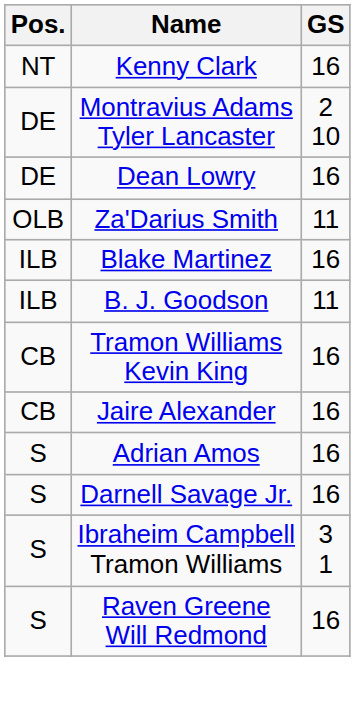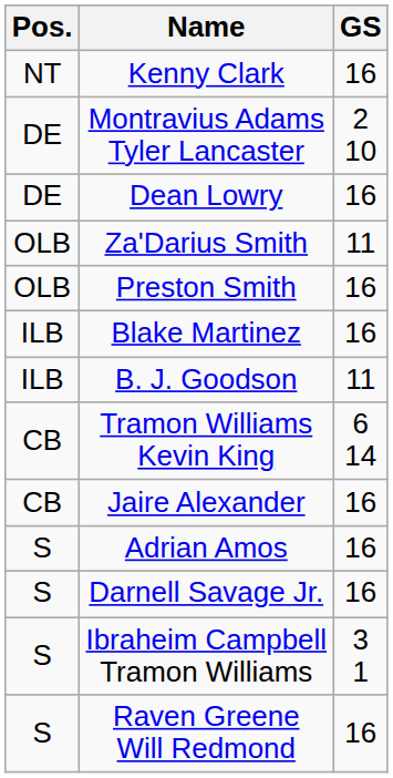+ row: OLB | Preston Smith | 16
Tramon Williams Kevin King | GS: 16 -> 6 14
